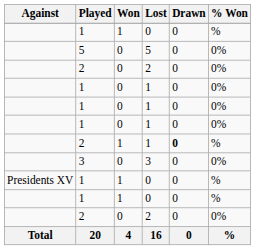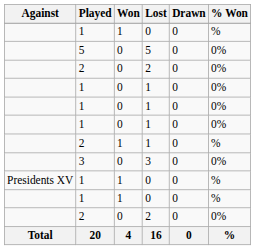2 / 1 | Drawn: bold -> normal
